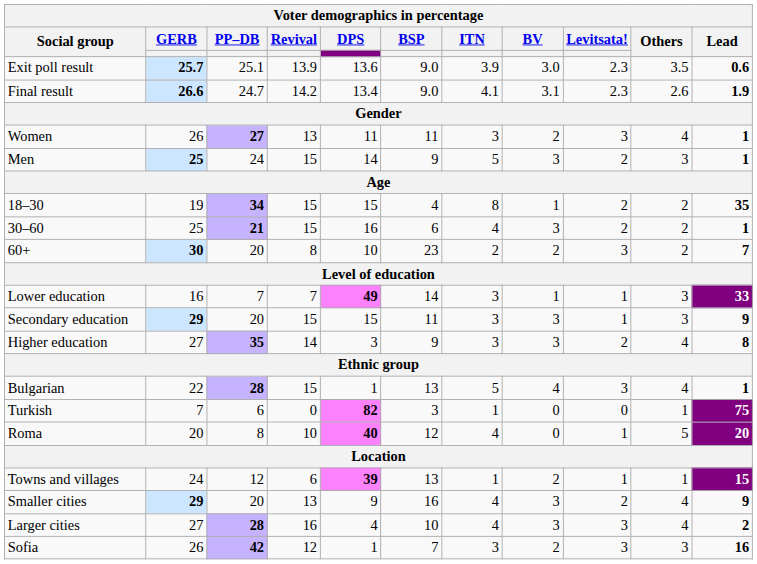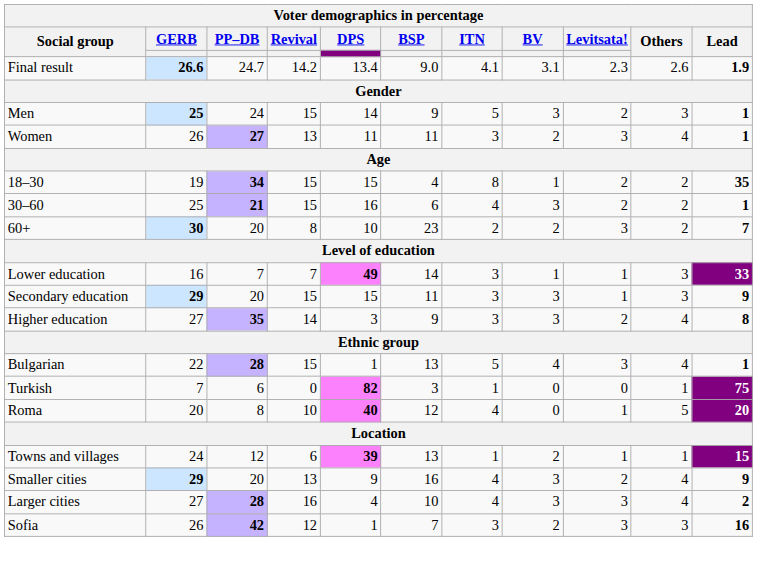- row: Exit poll result | 25.7 | 25.1 | 13.9 | 13.6 | 9.0 | 3.9 | 3.0 | 2.3 | 3.5 | 0.6
rows swapped: Men <-> Women
